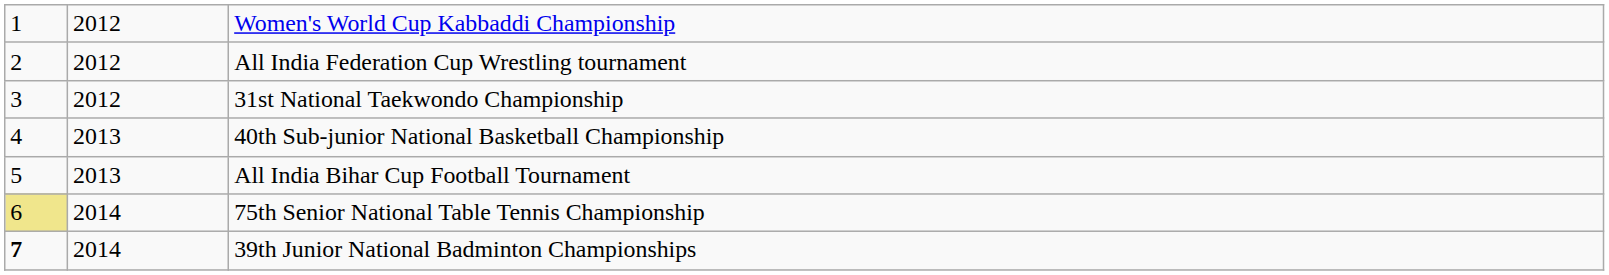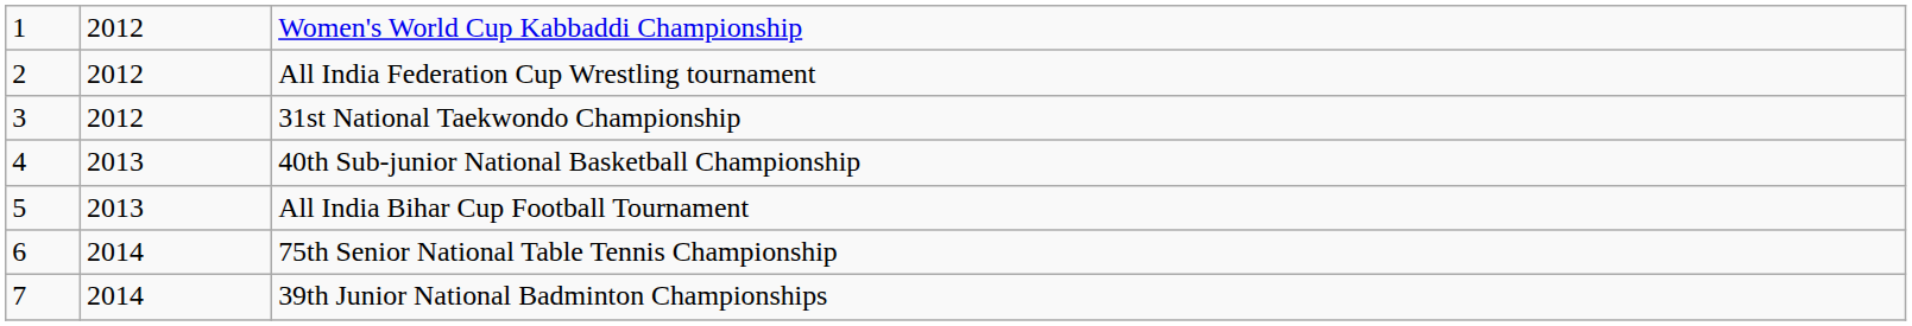75th Senior National Table Tennis Championship | column 1: khaki background -> no background
39th Junior National Badminton Championships | column 1: bold -> normal
